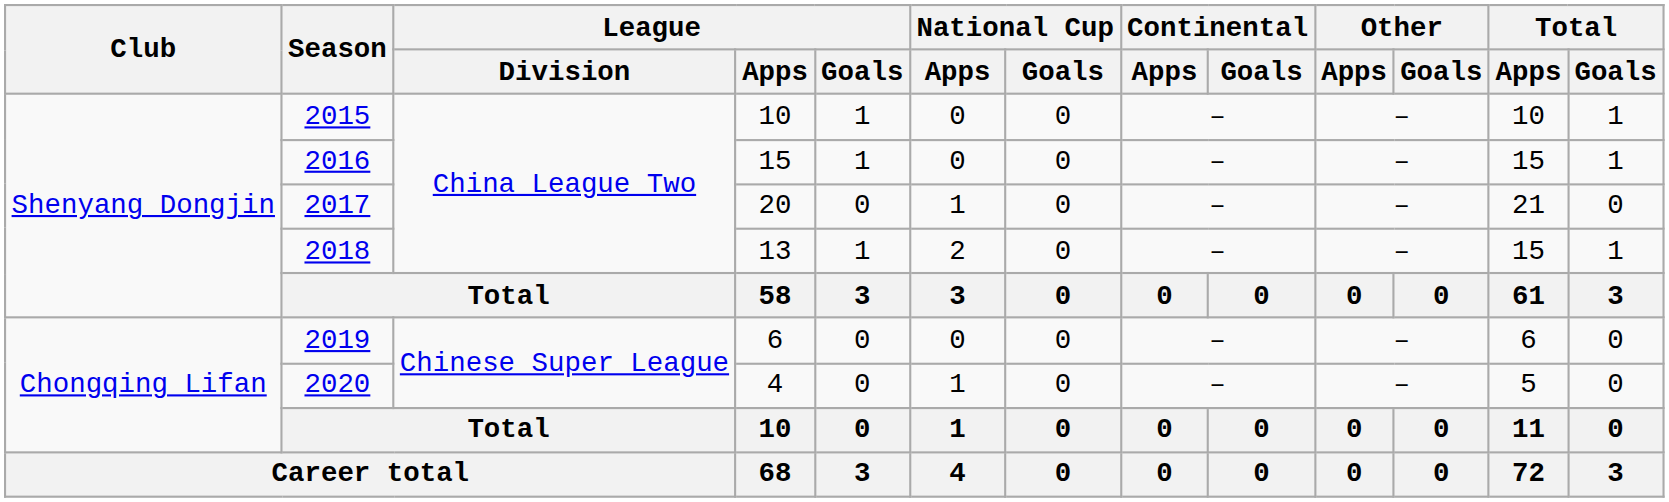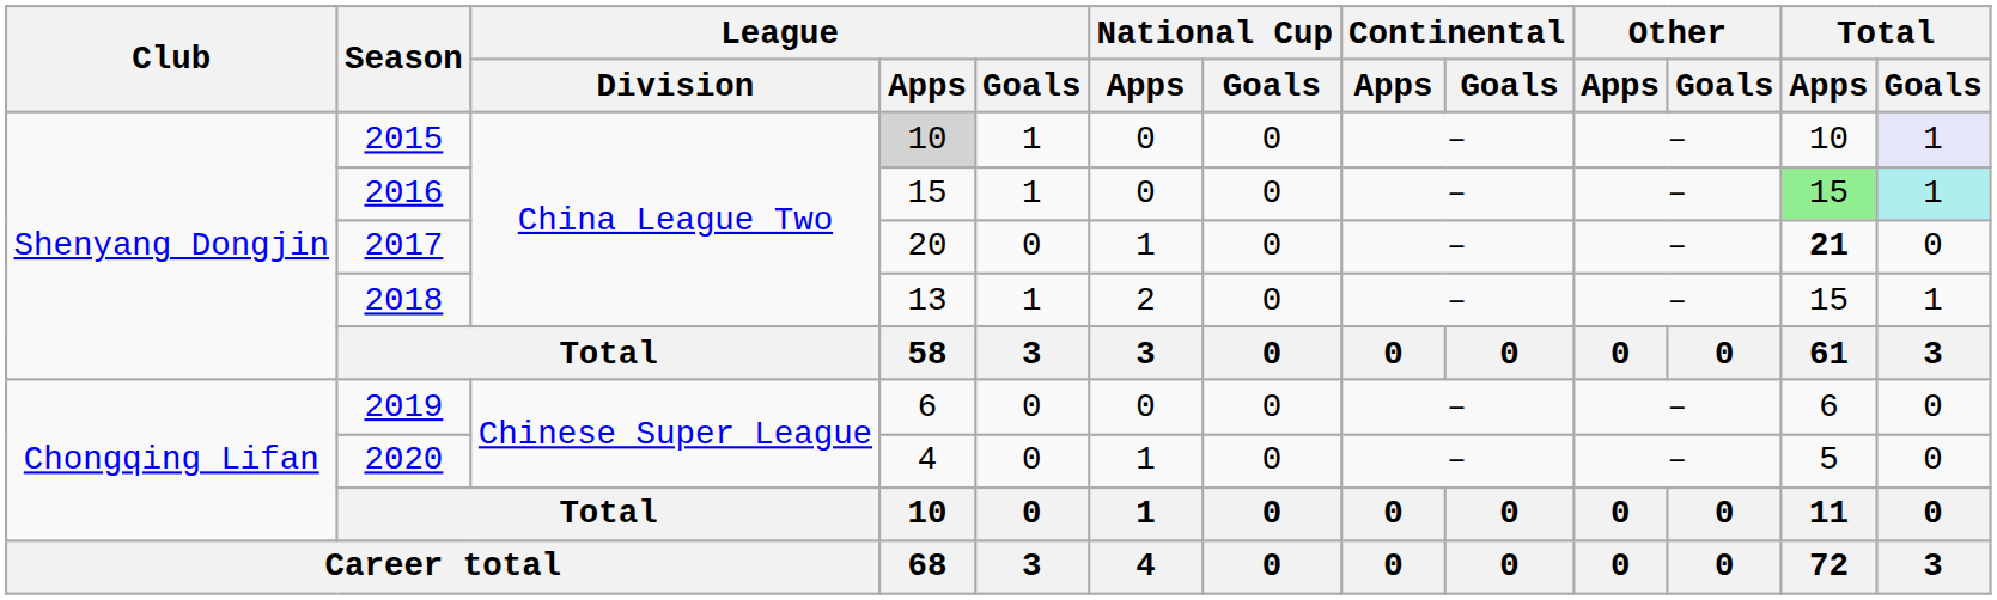2015 | League / Apps: no background -> lightgrey background
2015 | Total / Goals: no background -> lavender background
2016 | Total / Apps: no background -> lightgreen background
2016 | Total / Goals: no background -> paleturquoise background
2017 | Total / Apps: normal -> bold
